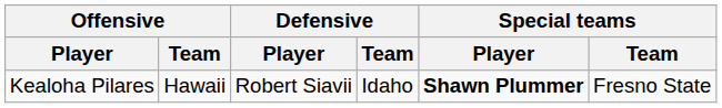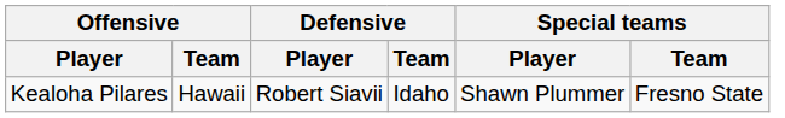Kealoha Pilares | Special teams / Player: bold -> normal
